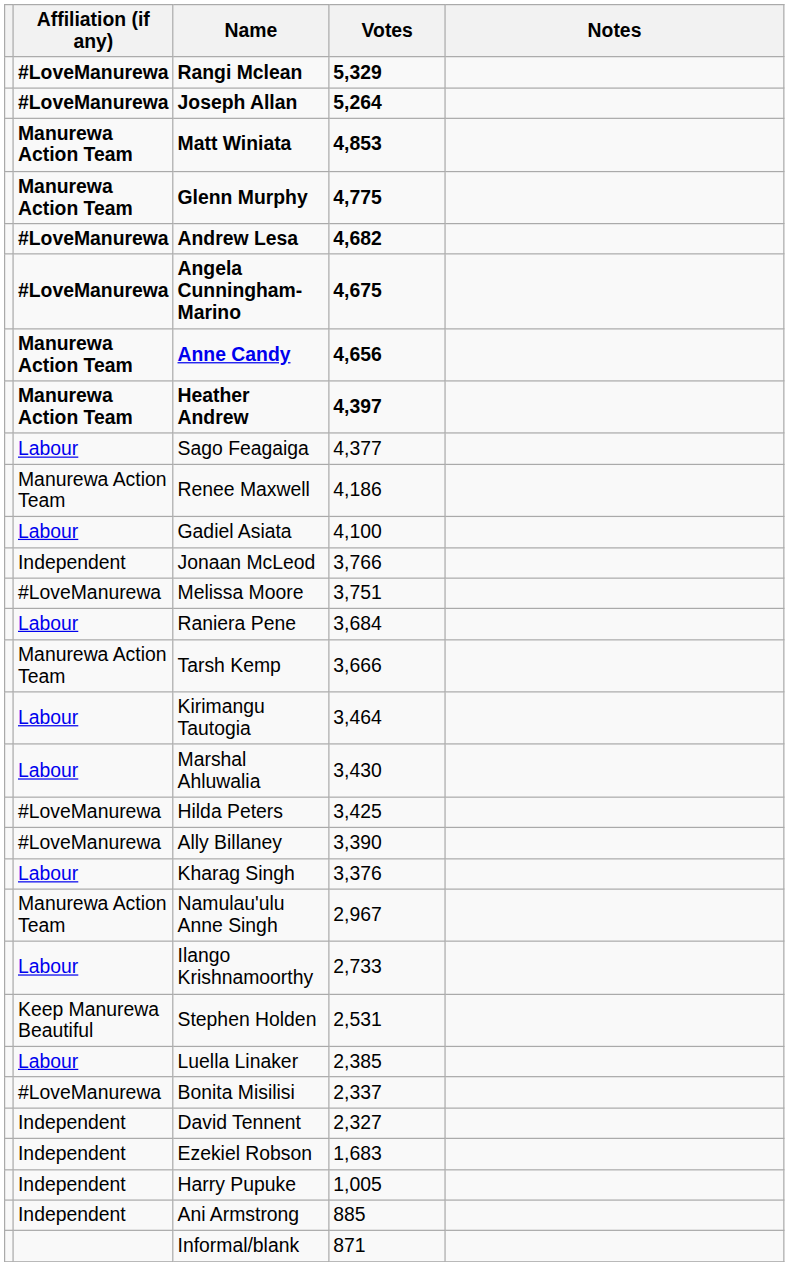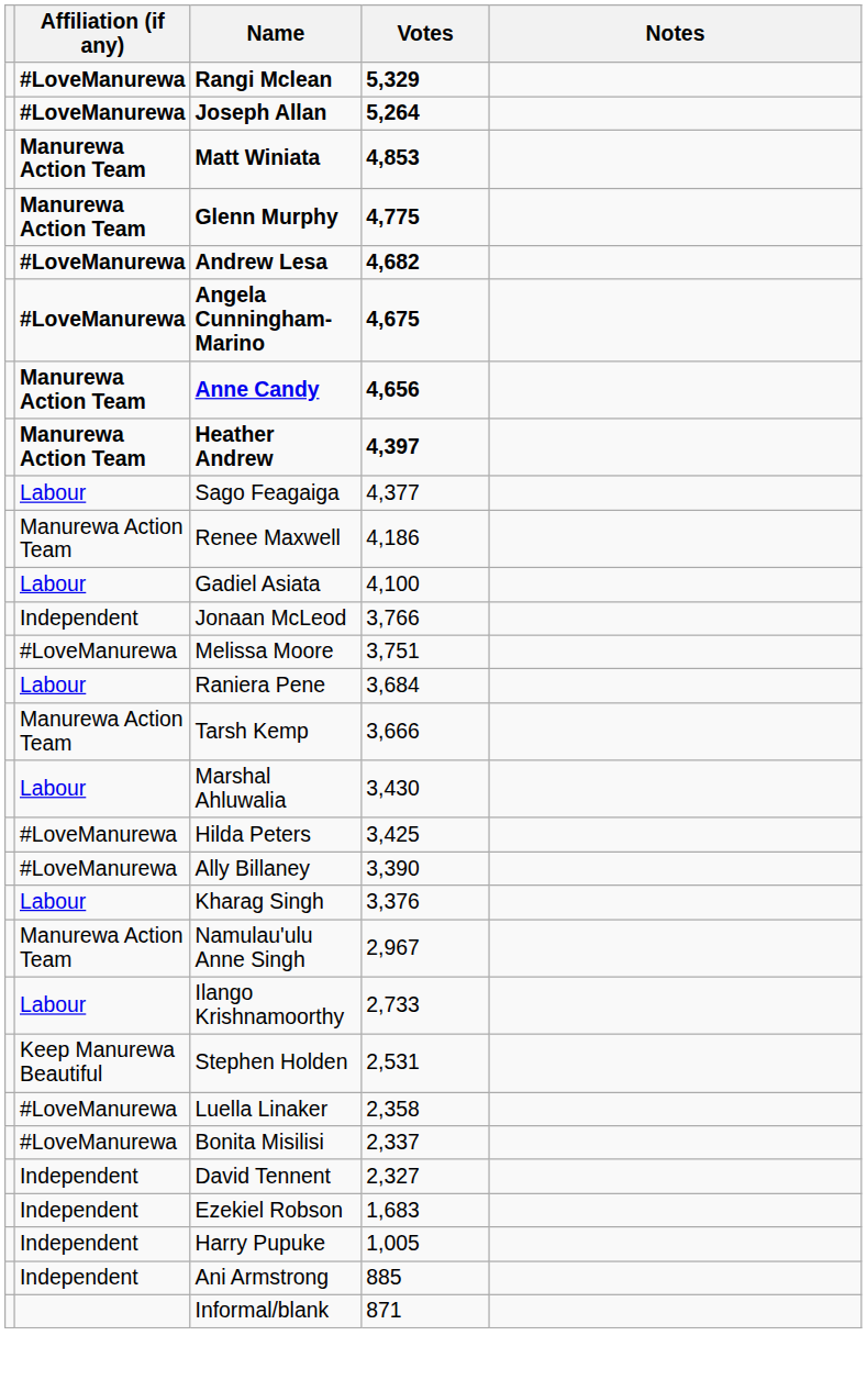- row: Labour | Kirimangu Tautogia | 3,464
Luella Linaker | Affiliation (if any): Labour -> #LoveManurewa
Luella Linaker | Votes: 2,385 -> 2,358
